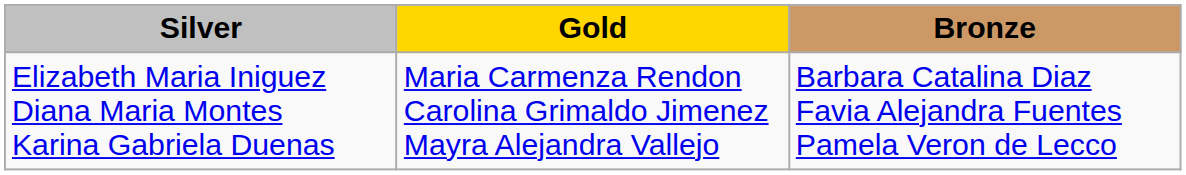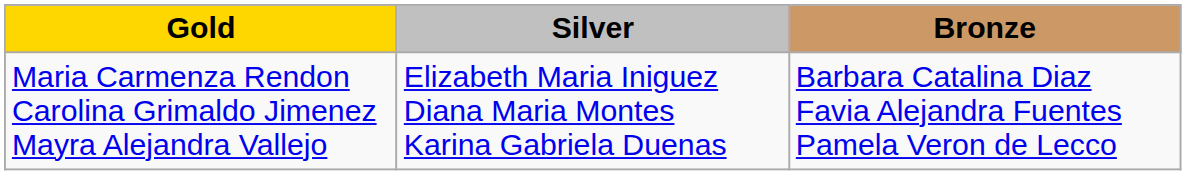columns swapped: Gold <-> Silver
